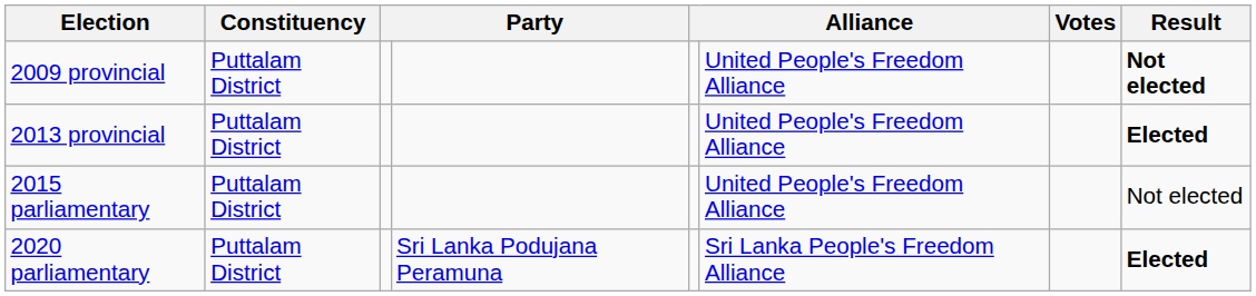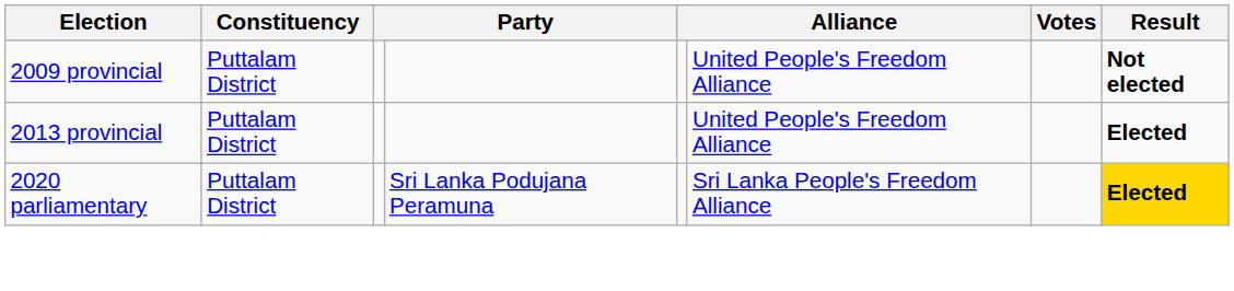- row: 2015 parliamentary | Puttalam District | United People's Freedom Alliance | Not elected
2020 parliamentary | Result: no background -> gold background
